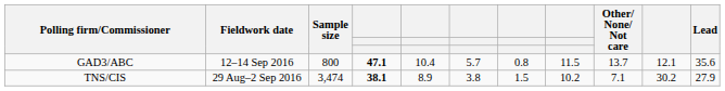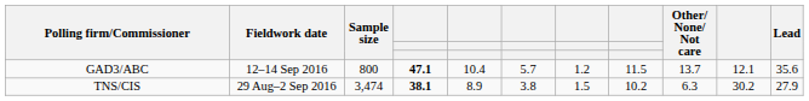GAD3/ABC | column 7: 0.8 -> 1.2
TNS/CIS | Other/ None/ Not care: 7.1 -> 6.3
